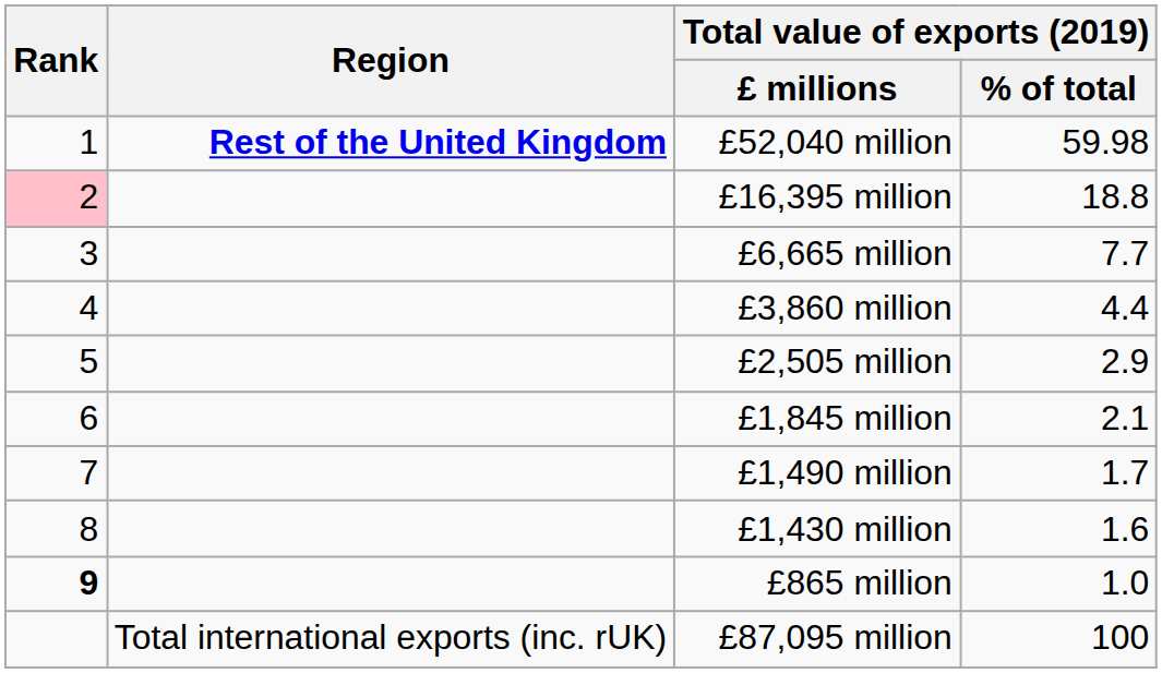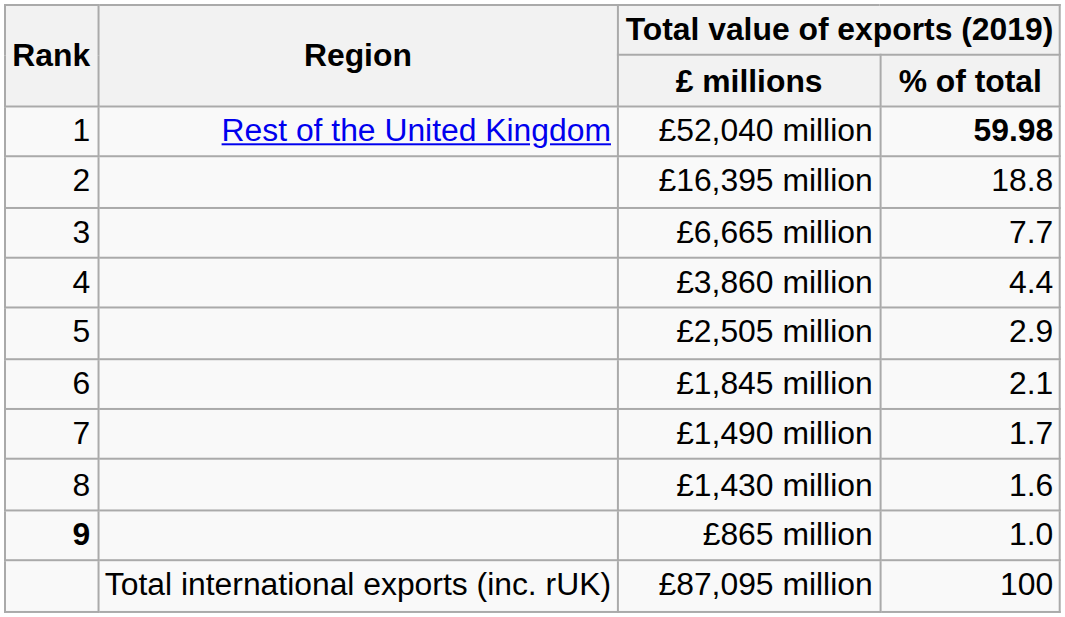£52,040 million | Region: bold -> normal
£52,040 million | Total value of exports (2019) / % of total: normal -> bold
£16,395 million | Rank: pink background -> no background
